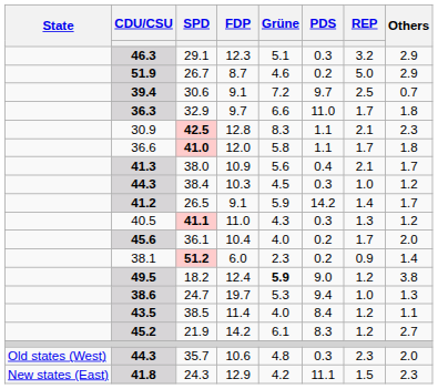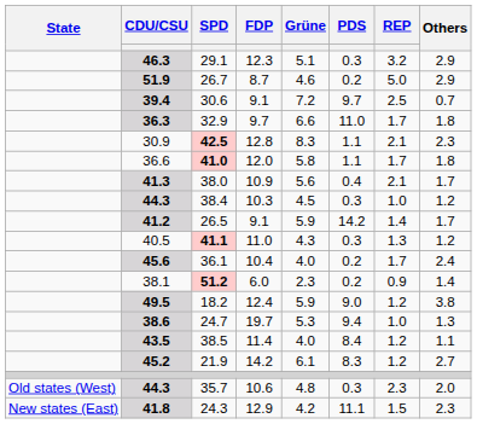36.1 | Others: 2.0 -> 2.4
18.2 | Grüne: bold -> normal
